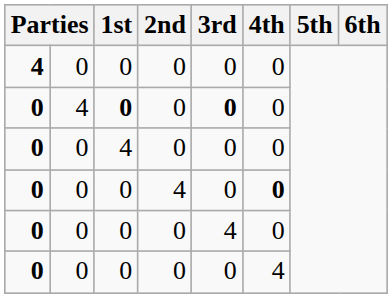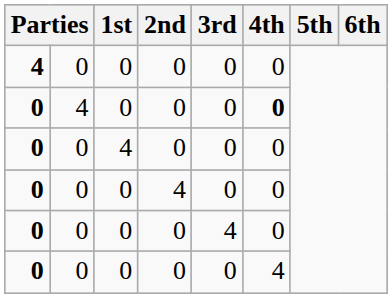row 3 | 1st: bold -> normal
row 3 | 3rd: bold -> normal
row 3 | 4th: normal -> bold
row 5 | 4th: bold -> normal
